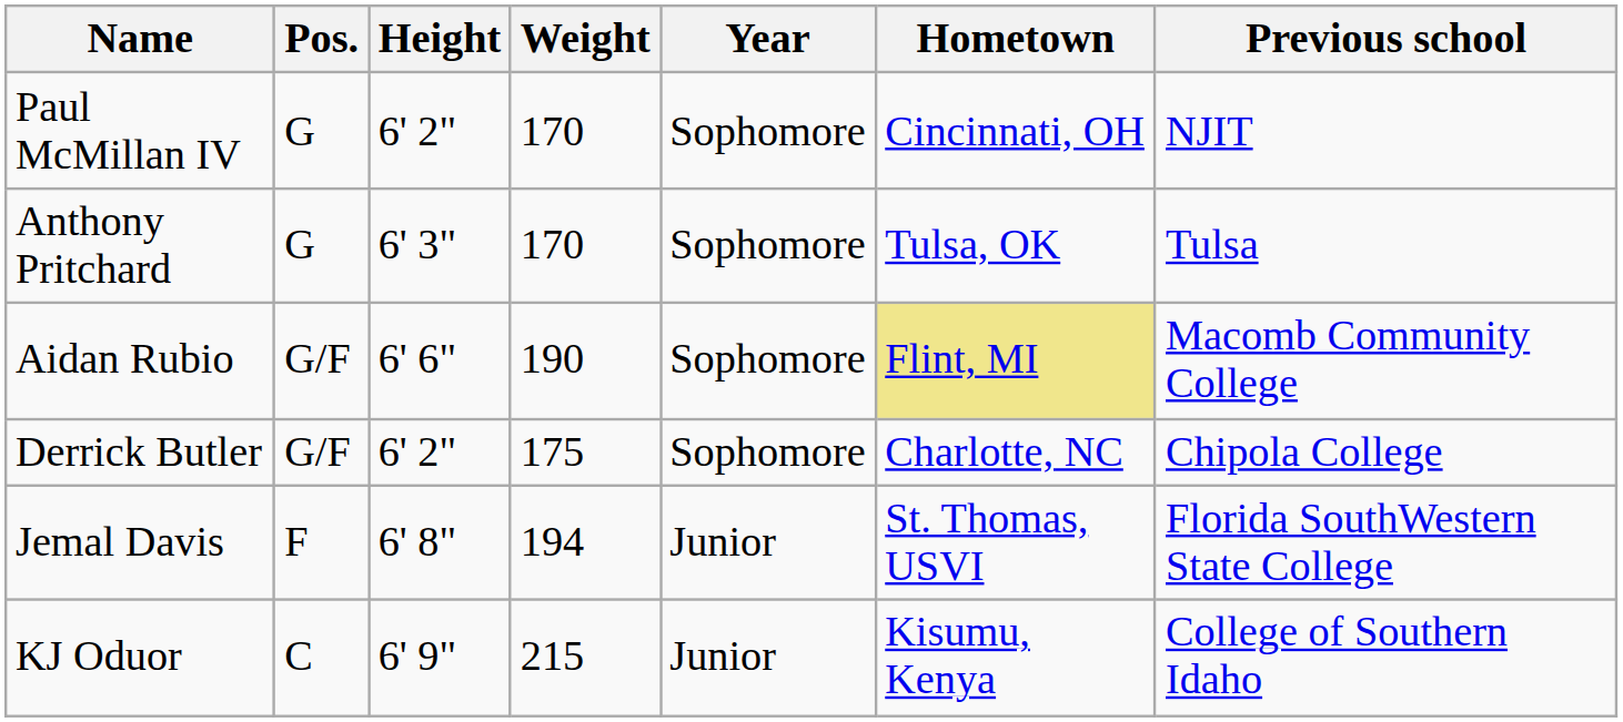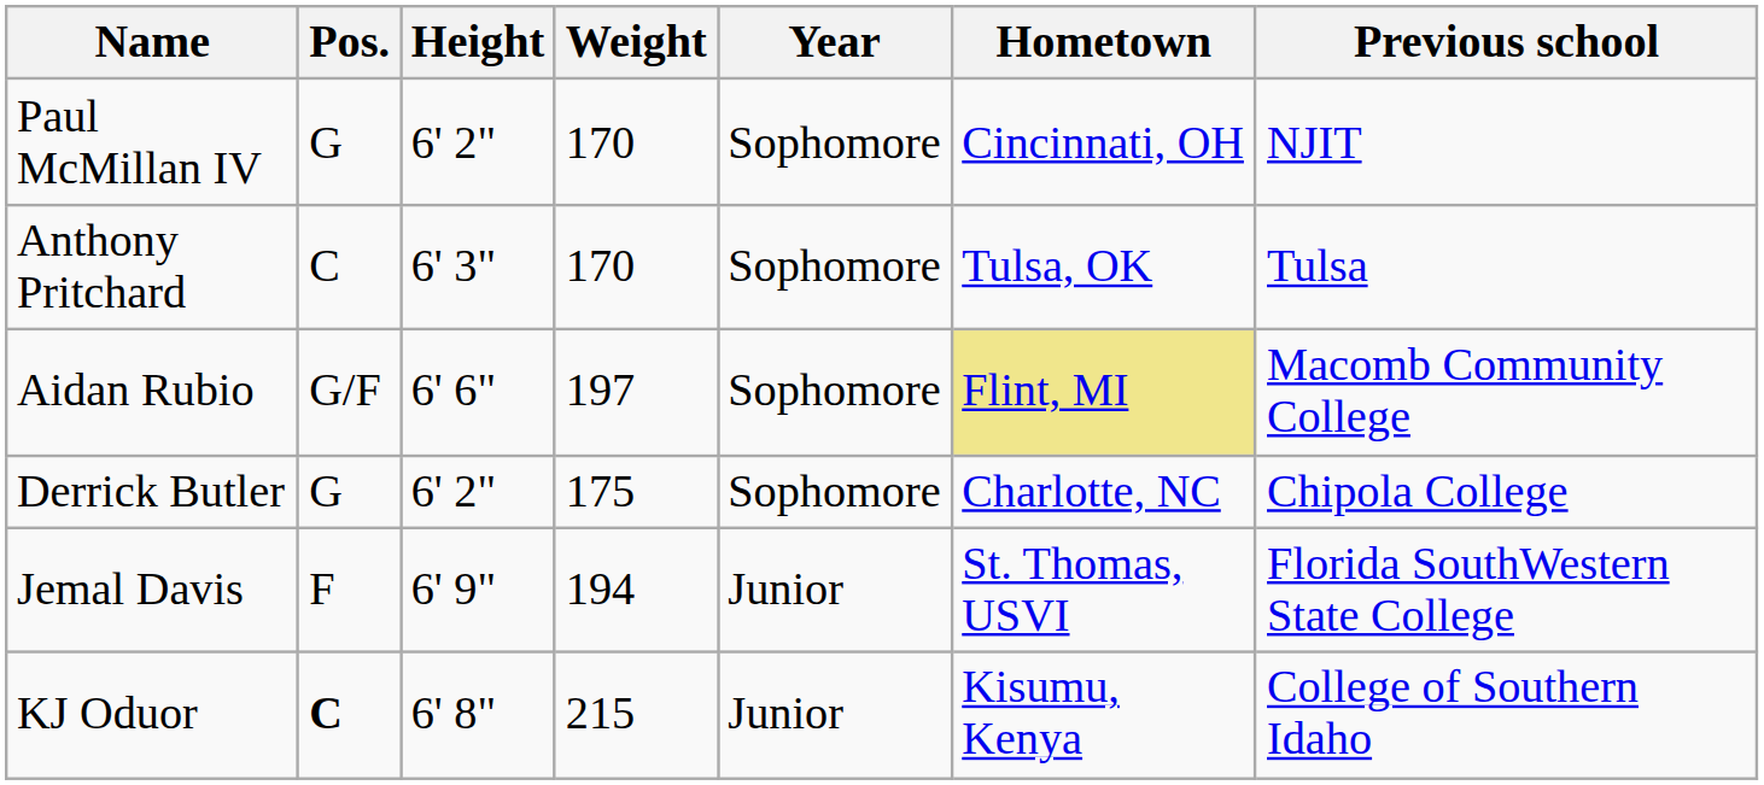Anthony Pritchard | Pos.: G -> C
Aidan Rubio | Weight: 190 -> 197
Derrick Butler | Pos.: G/F -> G
Jemal Davis | Height: 6' 8" -> 6' 9"
KJ Oduor | Pos.: normal -> bold
KJ Oduor | Height: 6' 9" -> 6' 8"
